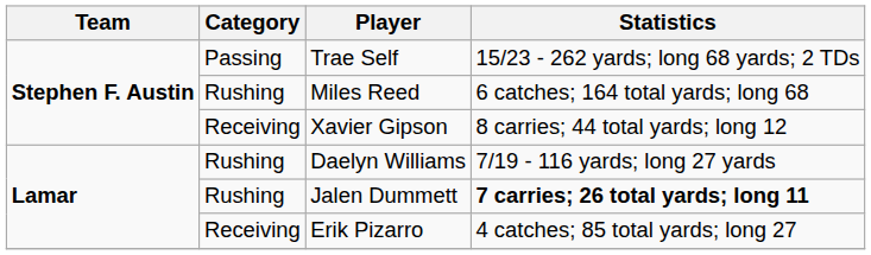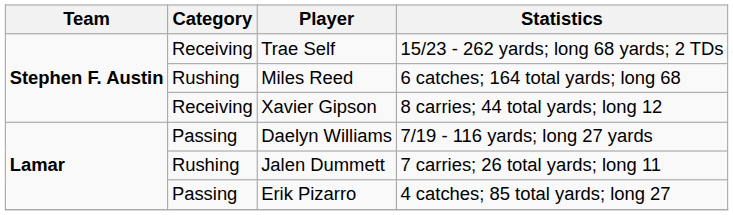Trae Self | Category: Passing -> Receiving
Daelyn Williams | Category: Rushing -> Passing
Jalen Dummett | Statistics: bold -> normal
Erik Pizarro | Category: Receiving -> Passing
